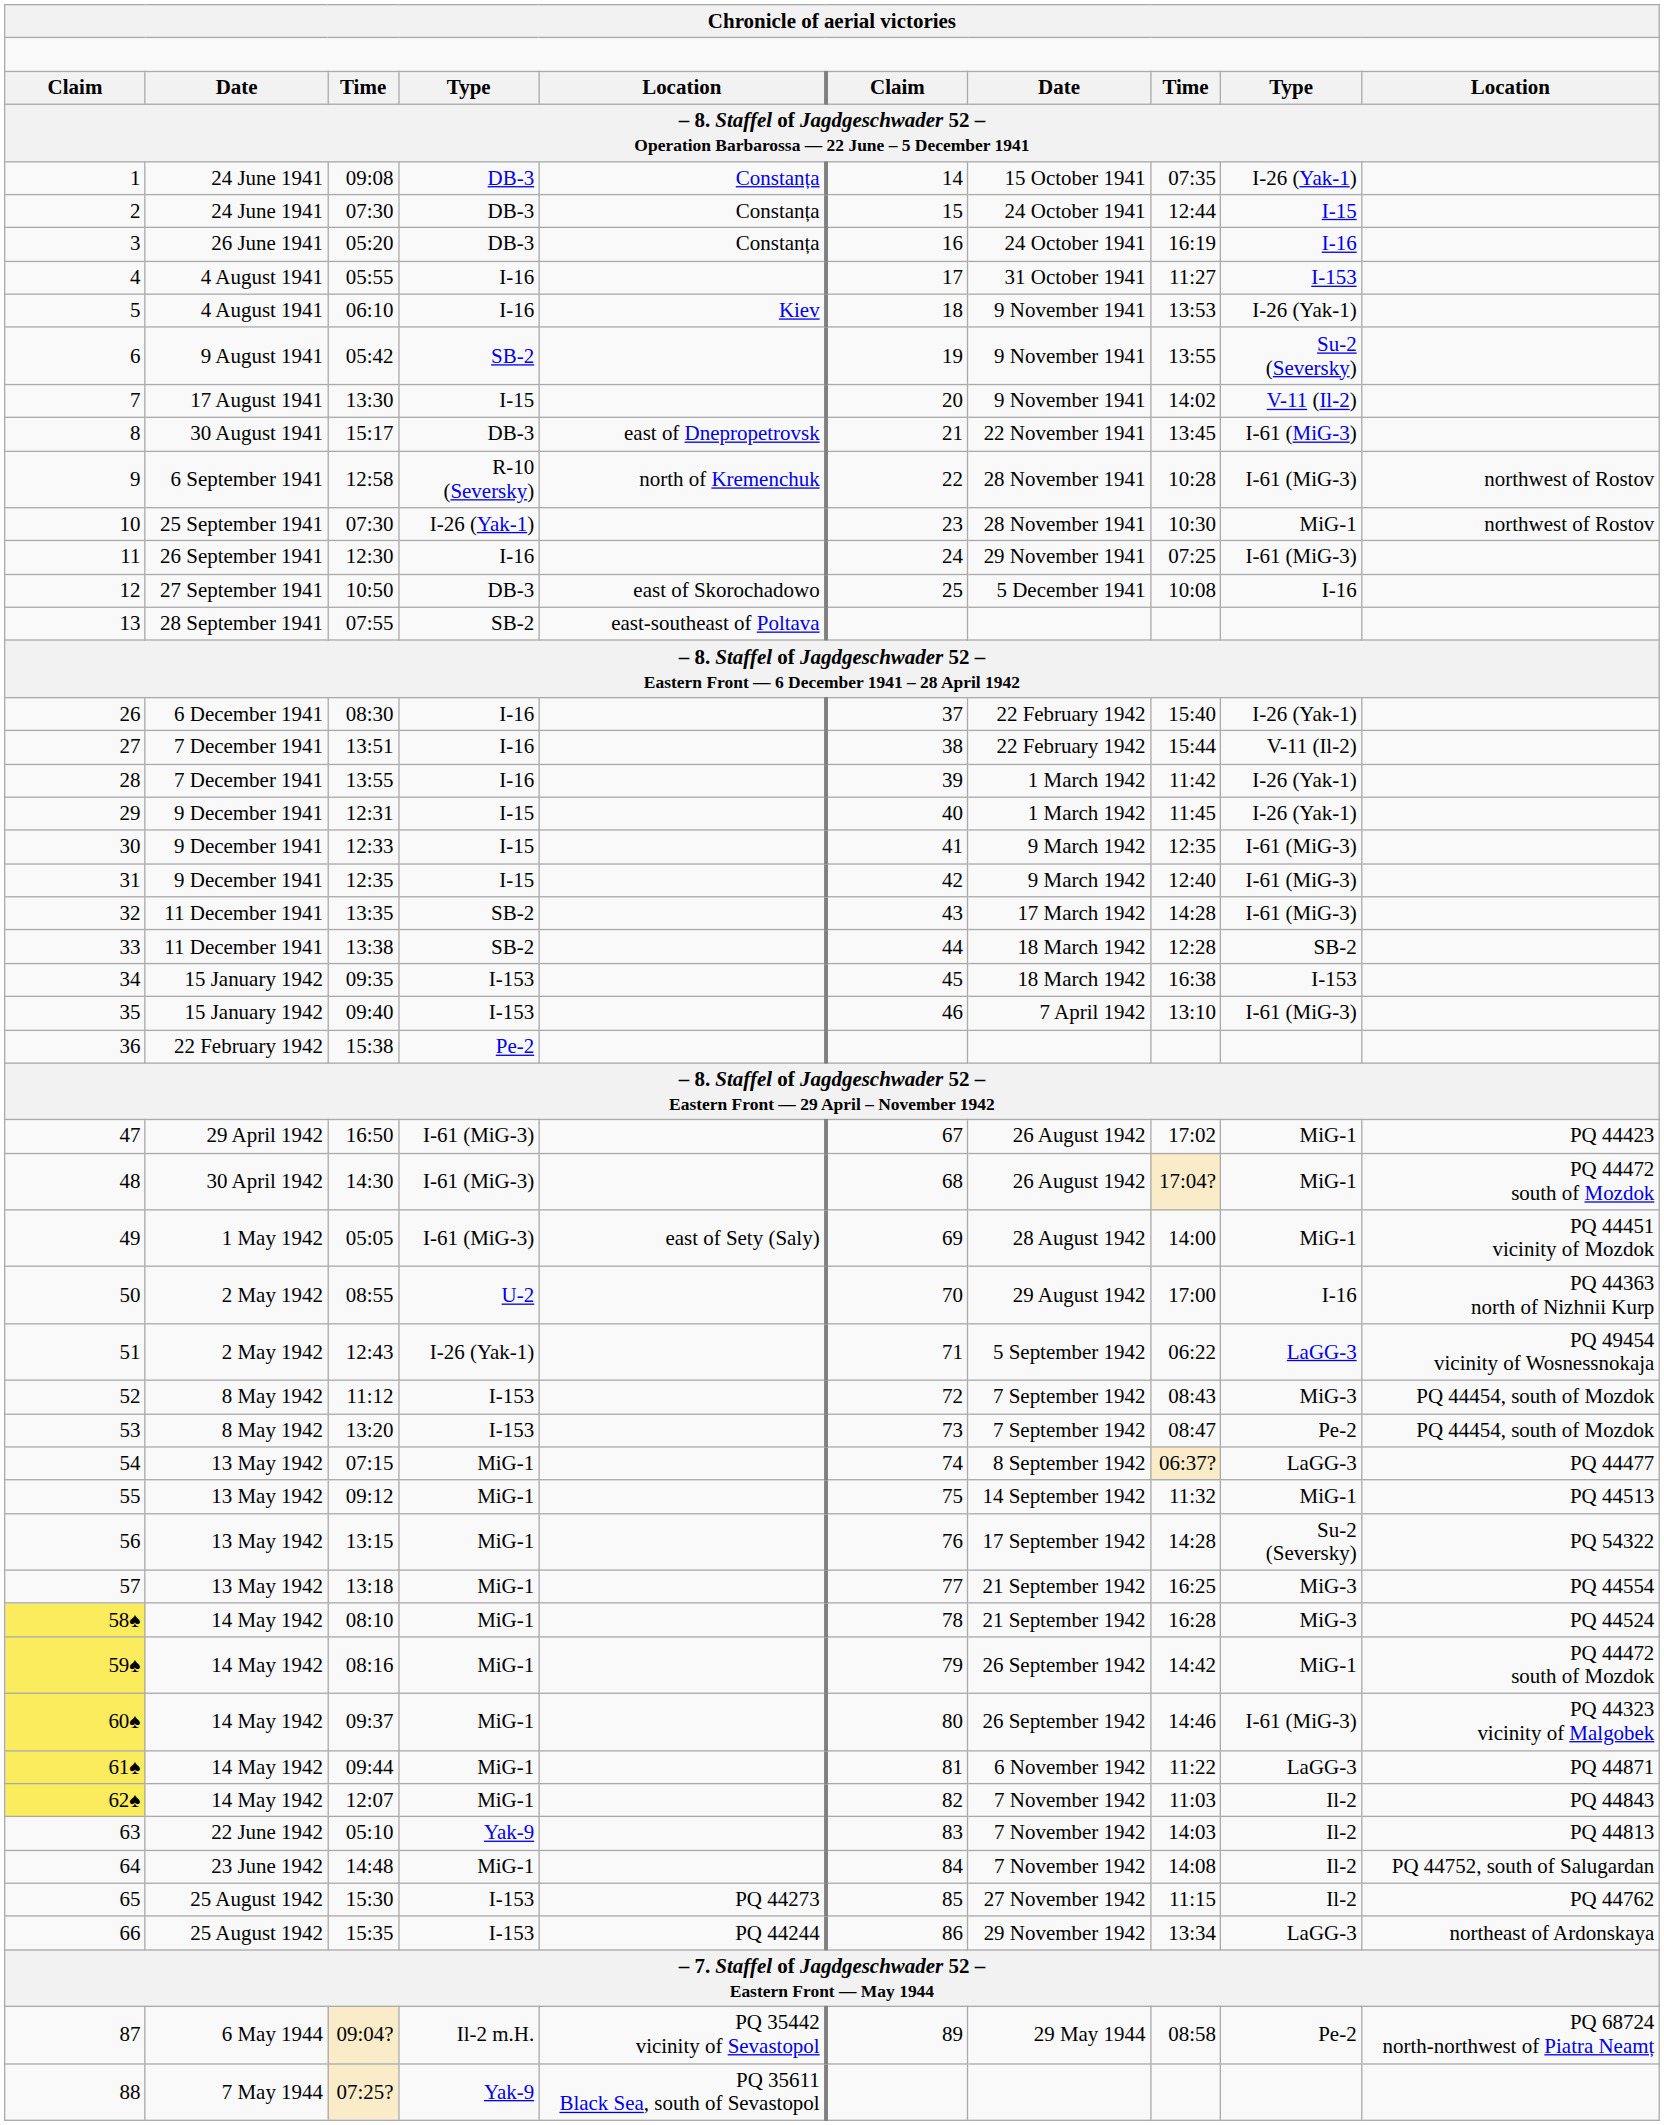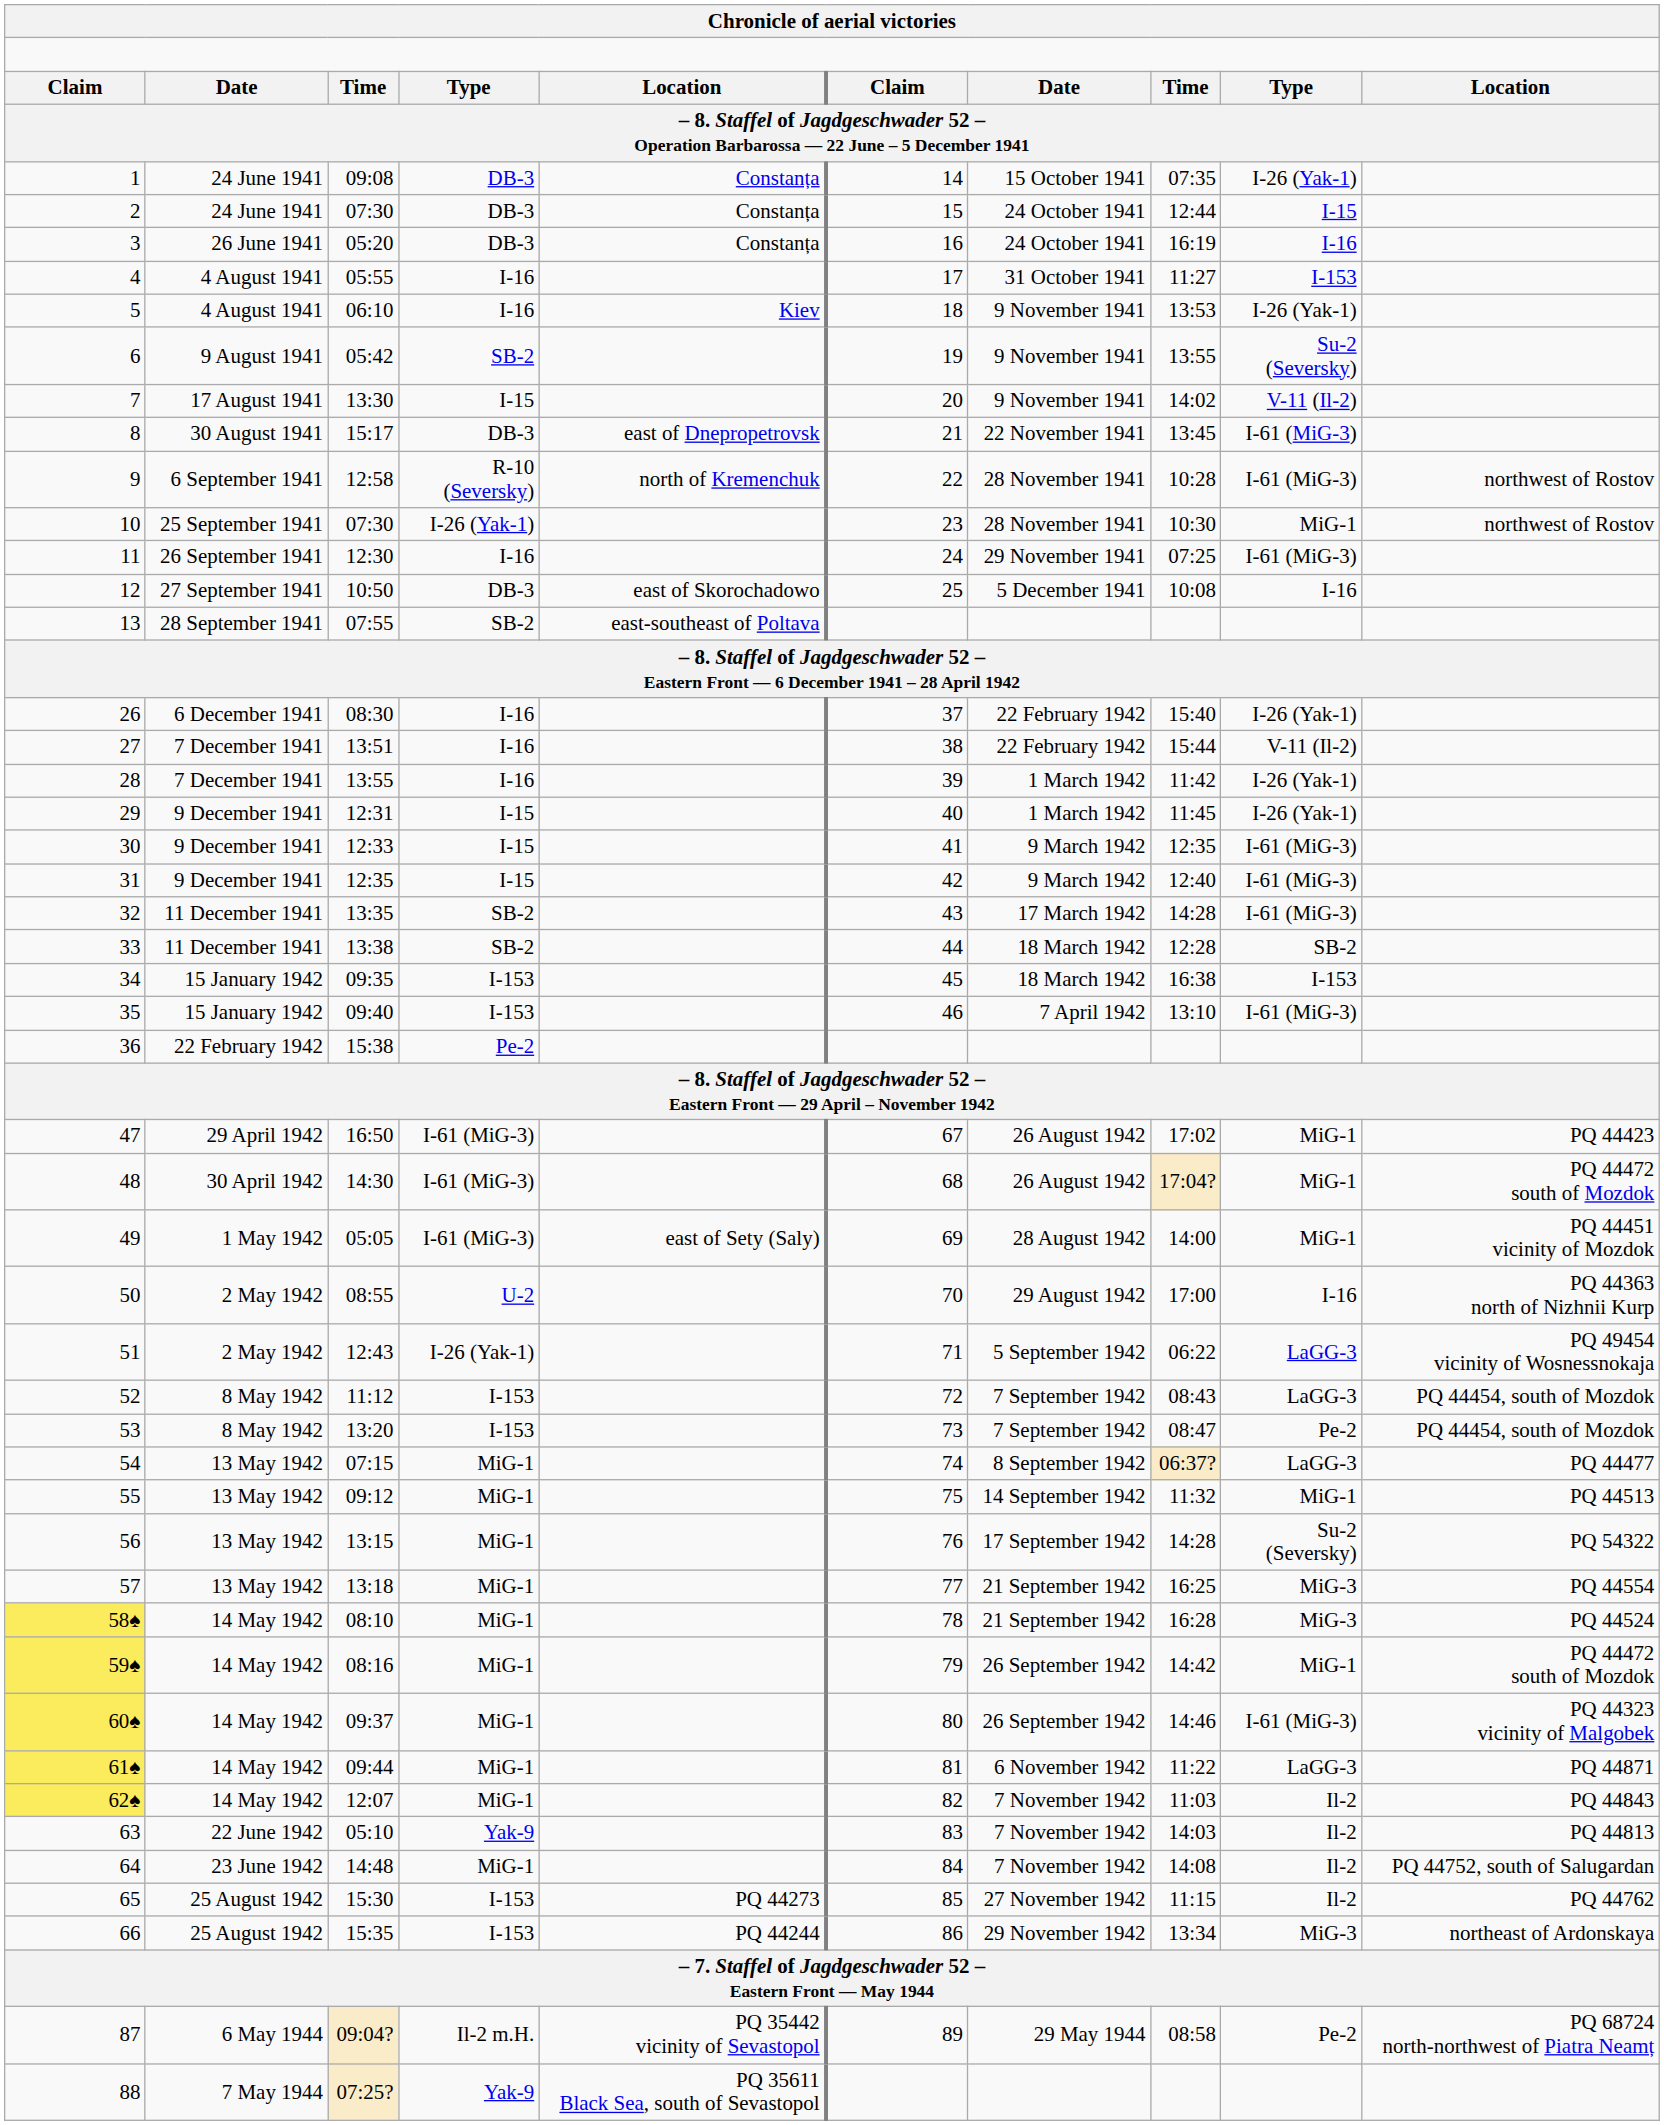52 | column 9: MiG-3 -> LaGG-3
66 | column 9: LaGG-3 -> MiG-3
